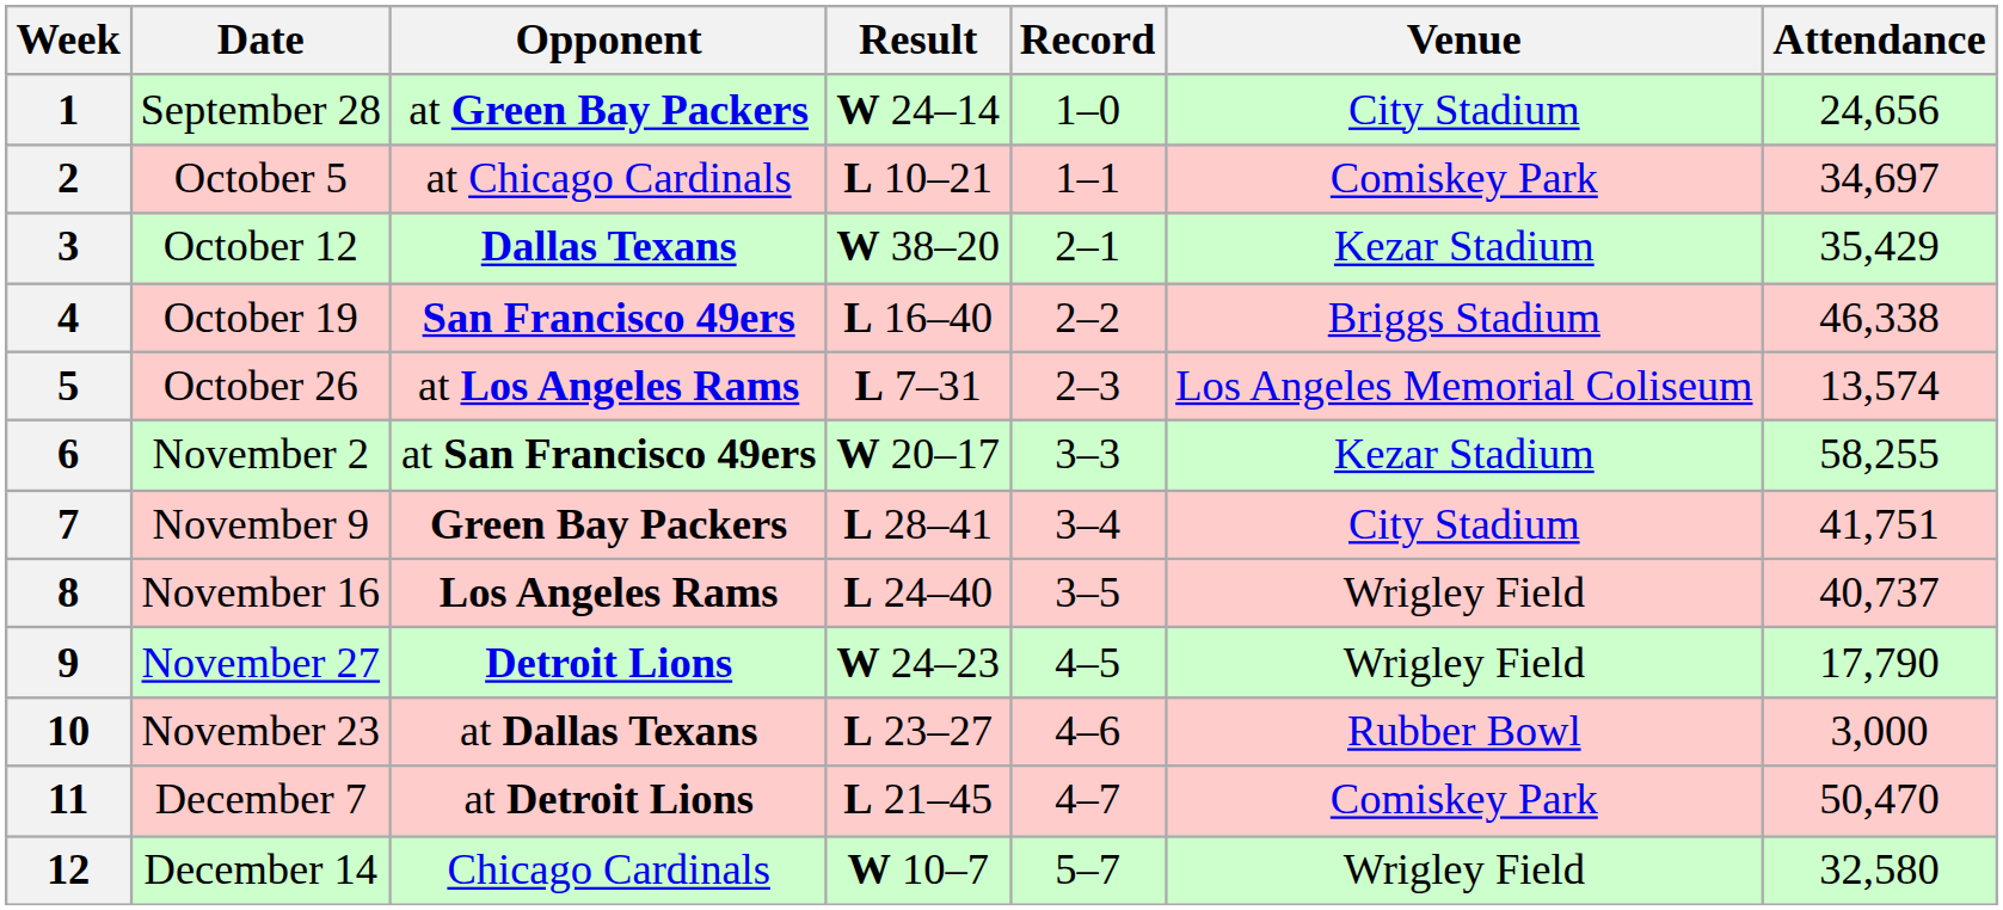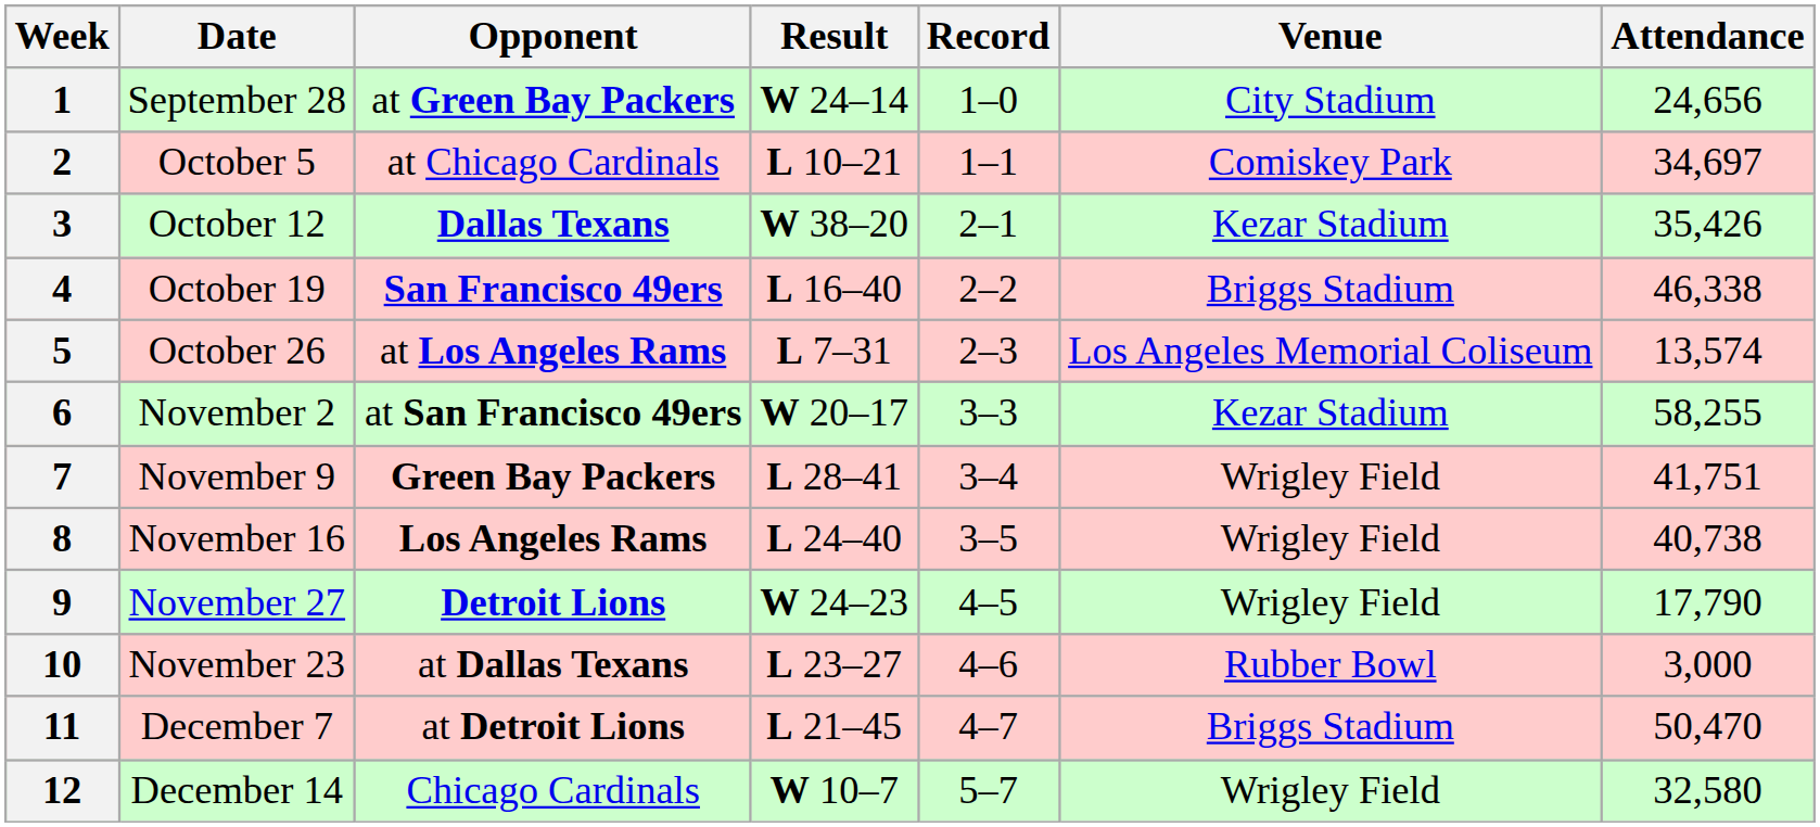3 | Attendance: 35,429 -> 35,426
7 | Venue: City Stadium -> Wrigley Field
8 | Attendance: 40,737 -> 40,738
11 | Venue: Comiskey Park -> Briggs Stadium
